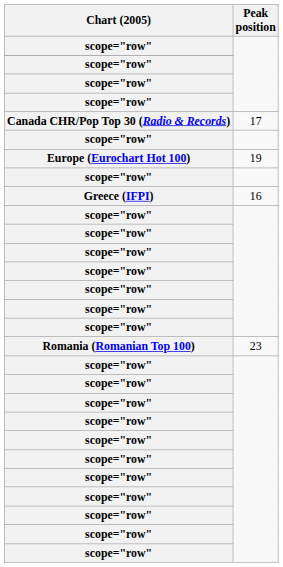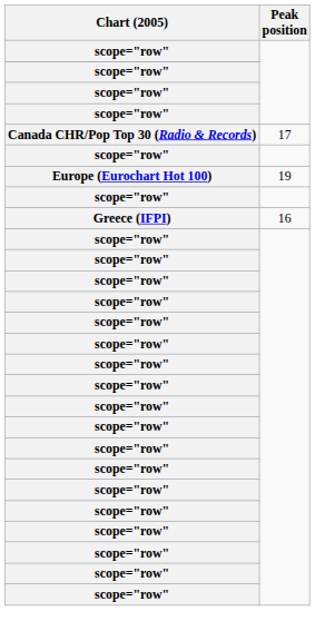- row: Romania (Romanian Top 100) | 23
